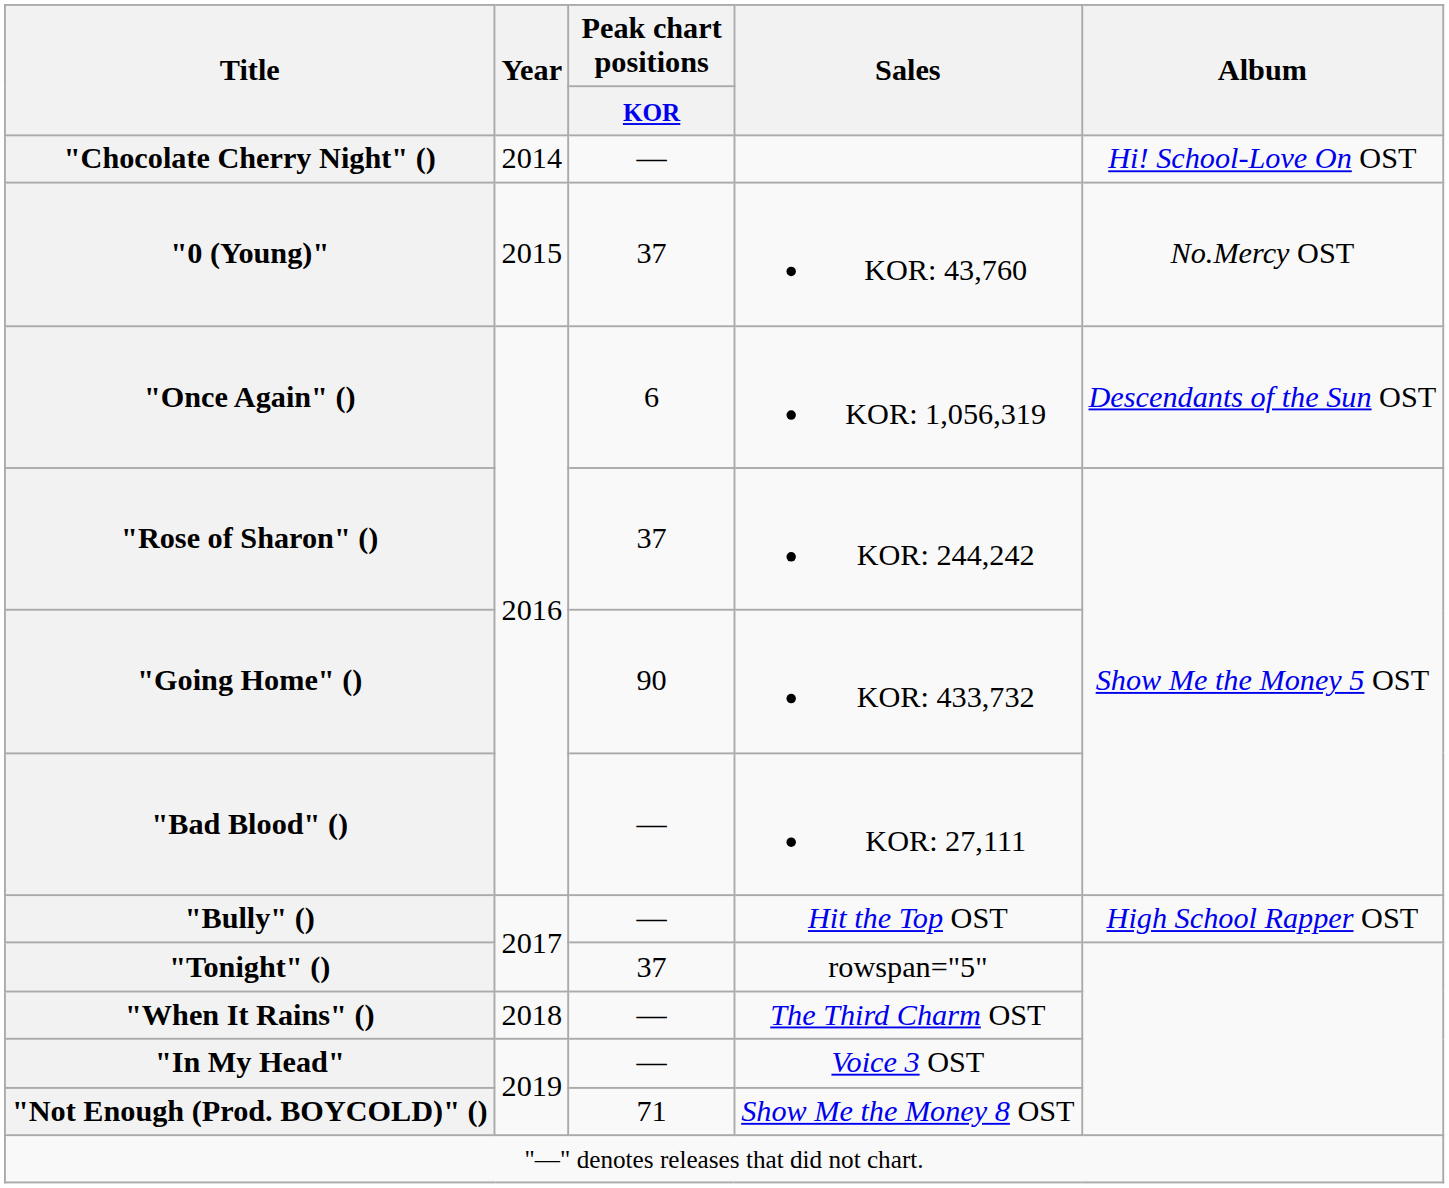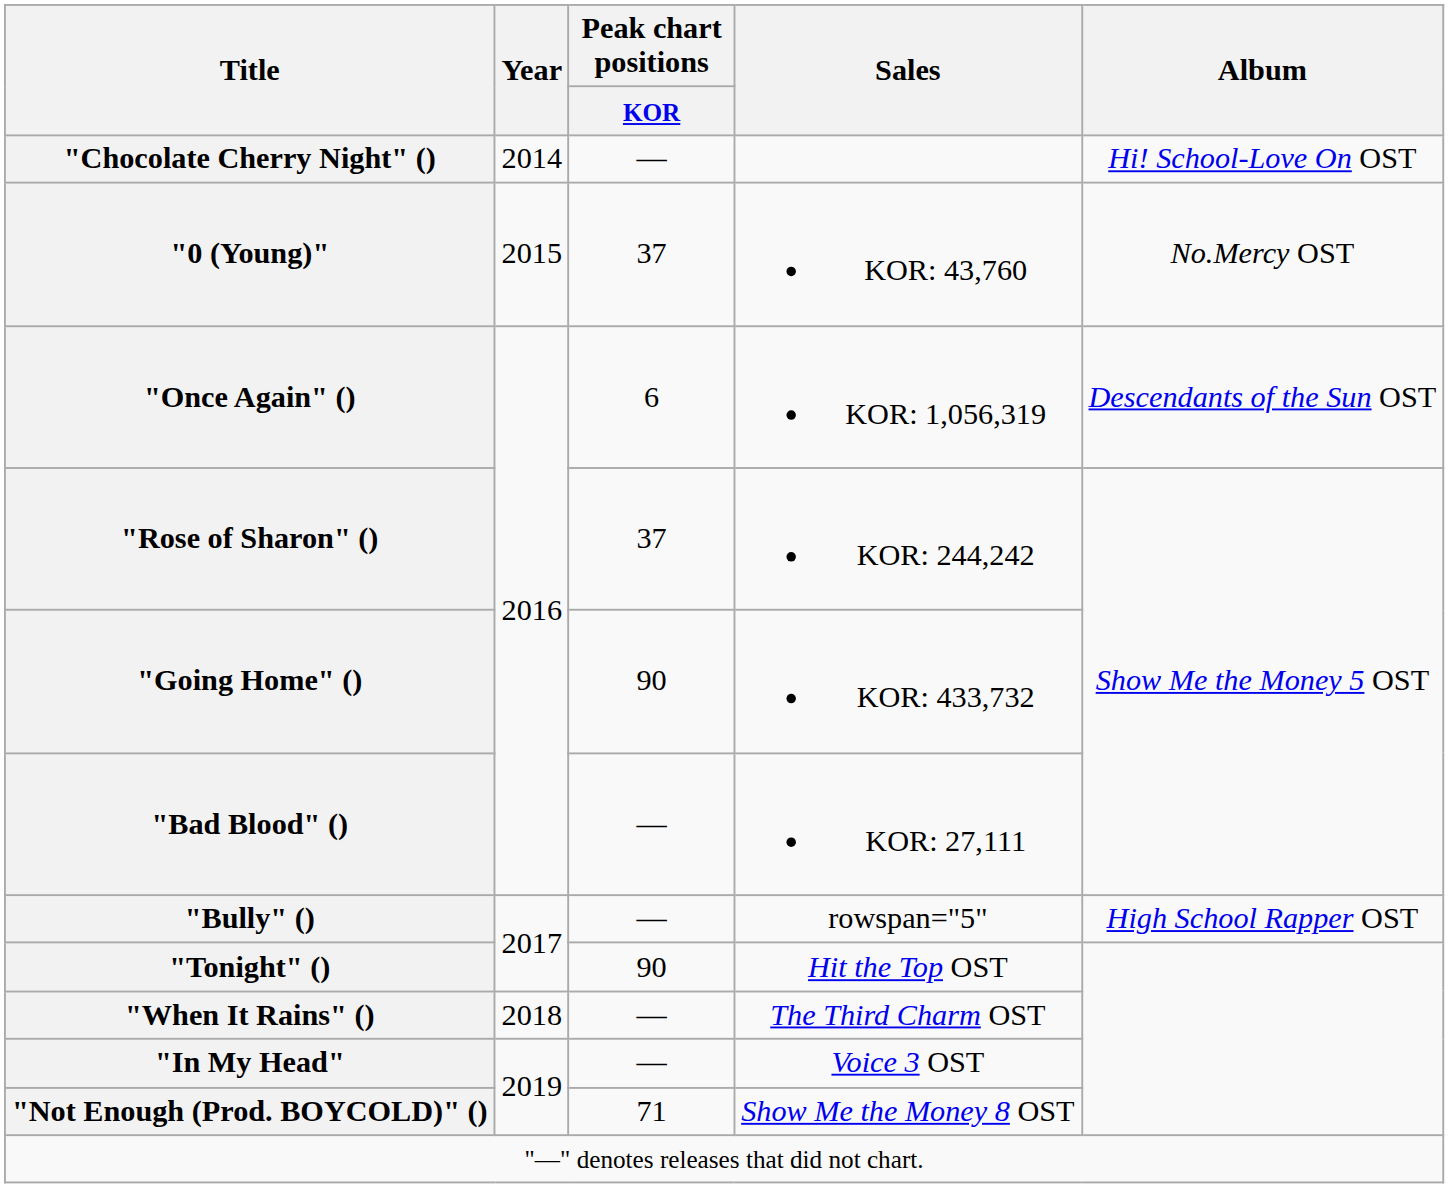"Bully" () | Sales: Hit the Top OST -> rowspan="5"
"Tonight" () | Peak chart positions / KOR: 37 -> 90
"Tonight" () | Sales: rowspan="5" -> Hit the Top OST
